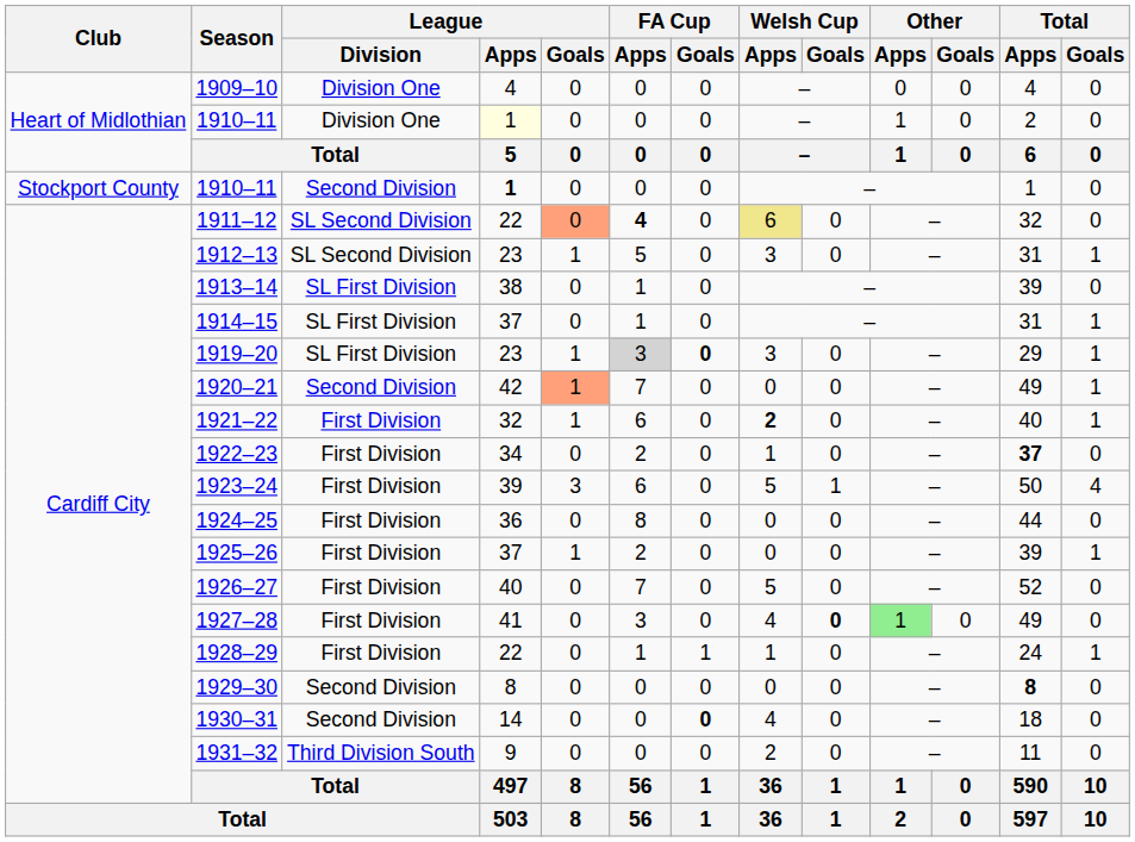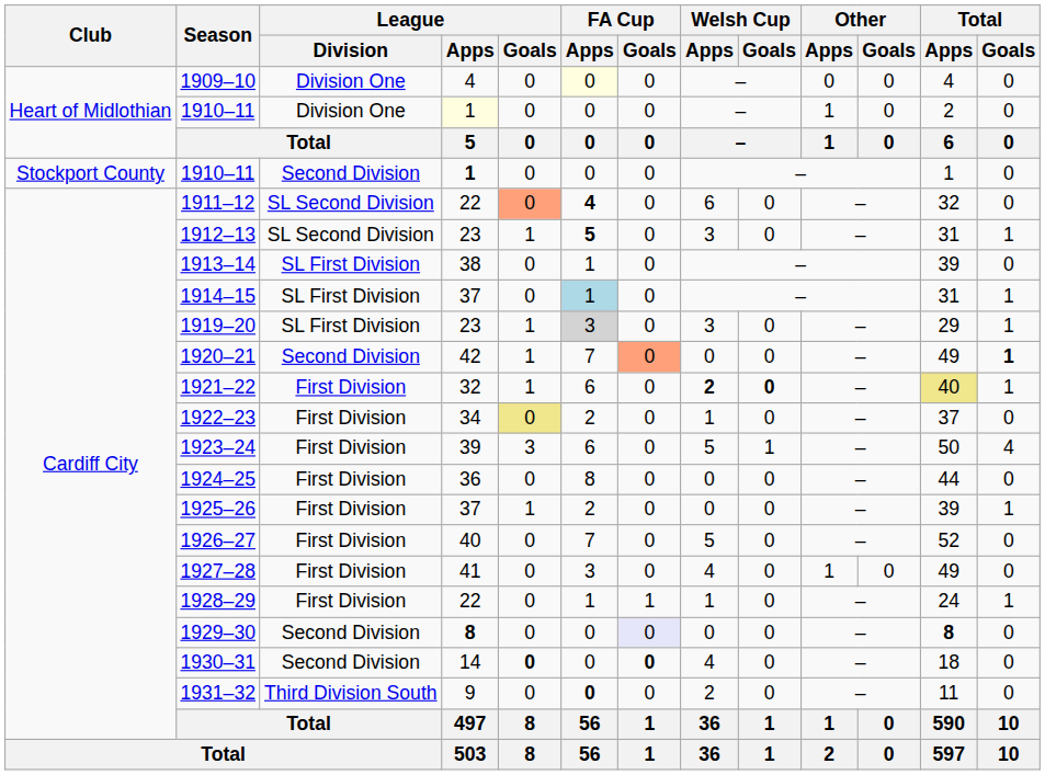1909–10 | FA Cup / Apps: no background -> lightyellow background
1911–12 | Welsh Cup / Apps: khaki background -> no background
1912–13 | FA Cup / Apps: normal -> bold
1914–15 | FA Cup / Apps: no background -> lightblue background
1919–20 | FA Cup / Goals: bold -> normal
1920–21 | League / Goals: lightsalmon background -> no background
1920–21 | FA Cup / Goals: no background -> lightsalmon background
1920–21 | Total / Goals: normal -> bold
1921–22 | Welsh Cup / Goals: normal -> bold
1921–22 | Total / Apps: no background -> khaki background
1922–23 | League / Goals: no background -> khaki background
1922–23 | Total / Apps: bold -> normal
1927–28 | Welsh Cup / Goals: bold -> normal
1927–28 | Other / Apps: lightgreen background -> no background
1929–30 | League / Apps: normal -> bold
1929–30 | FA Cup / Goals: no background -> lavender background
1930–31 | League / Goals: normal -> bold
1931–32 | FA Cup / Apps: normal -> bold
